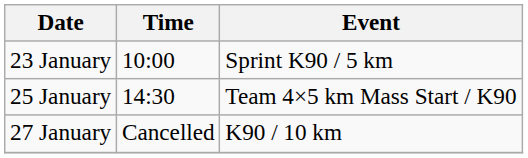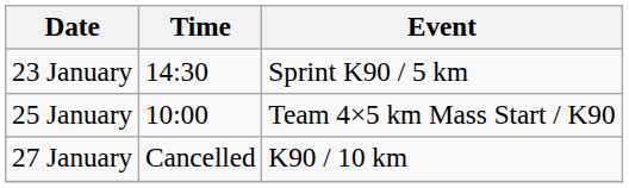23 January | Time: 10:00 -> 14:30
25 January | Time: 14:30 -> 10:00
